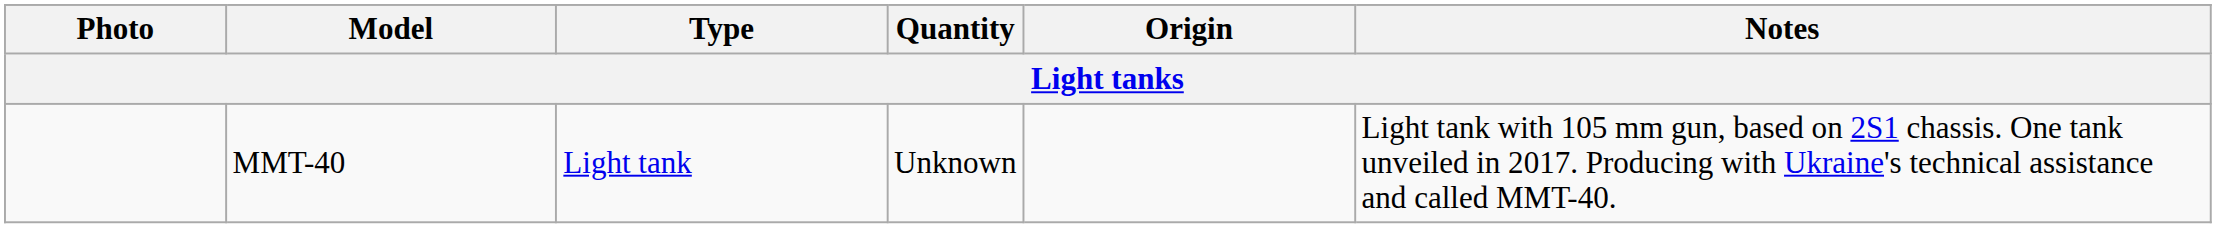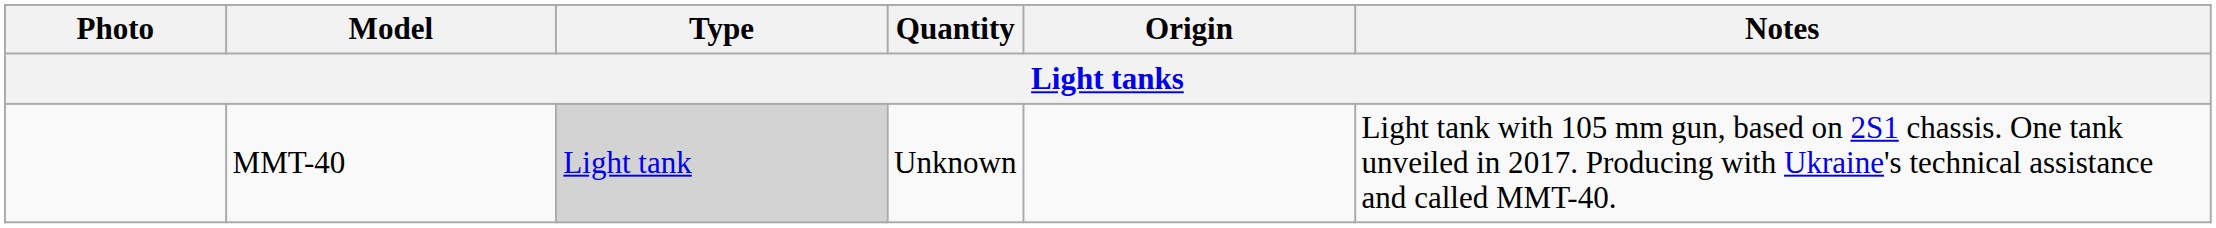MMT-40 | Type: no background -> lightgrey background
